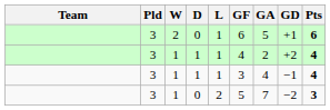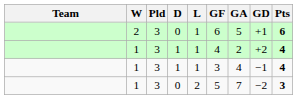columns swapped: Pld <-> W
